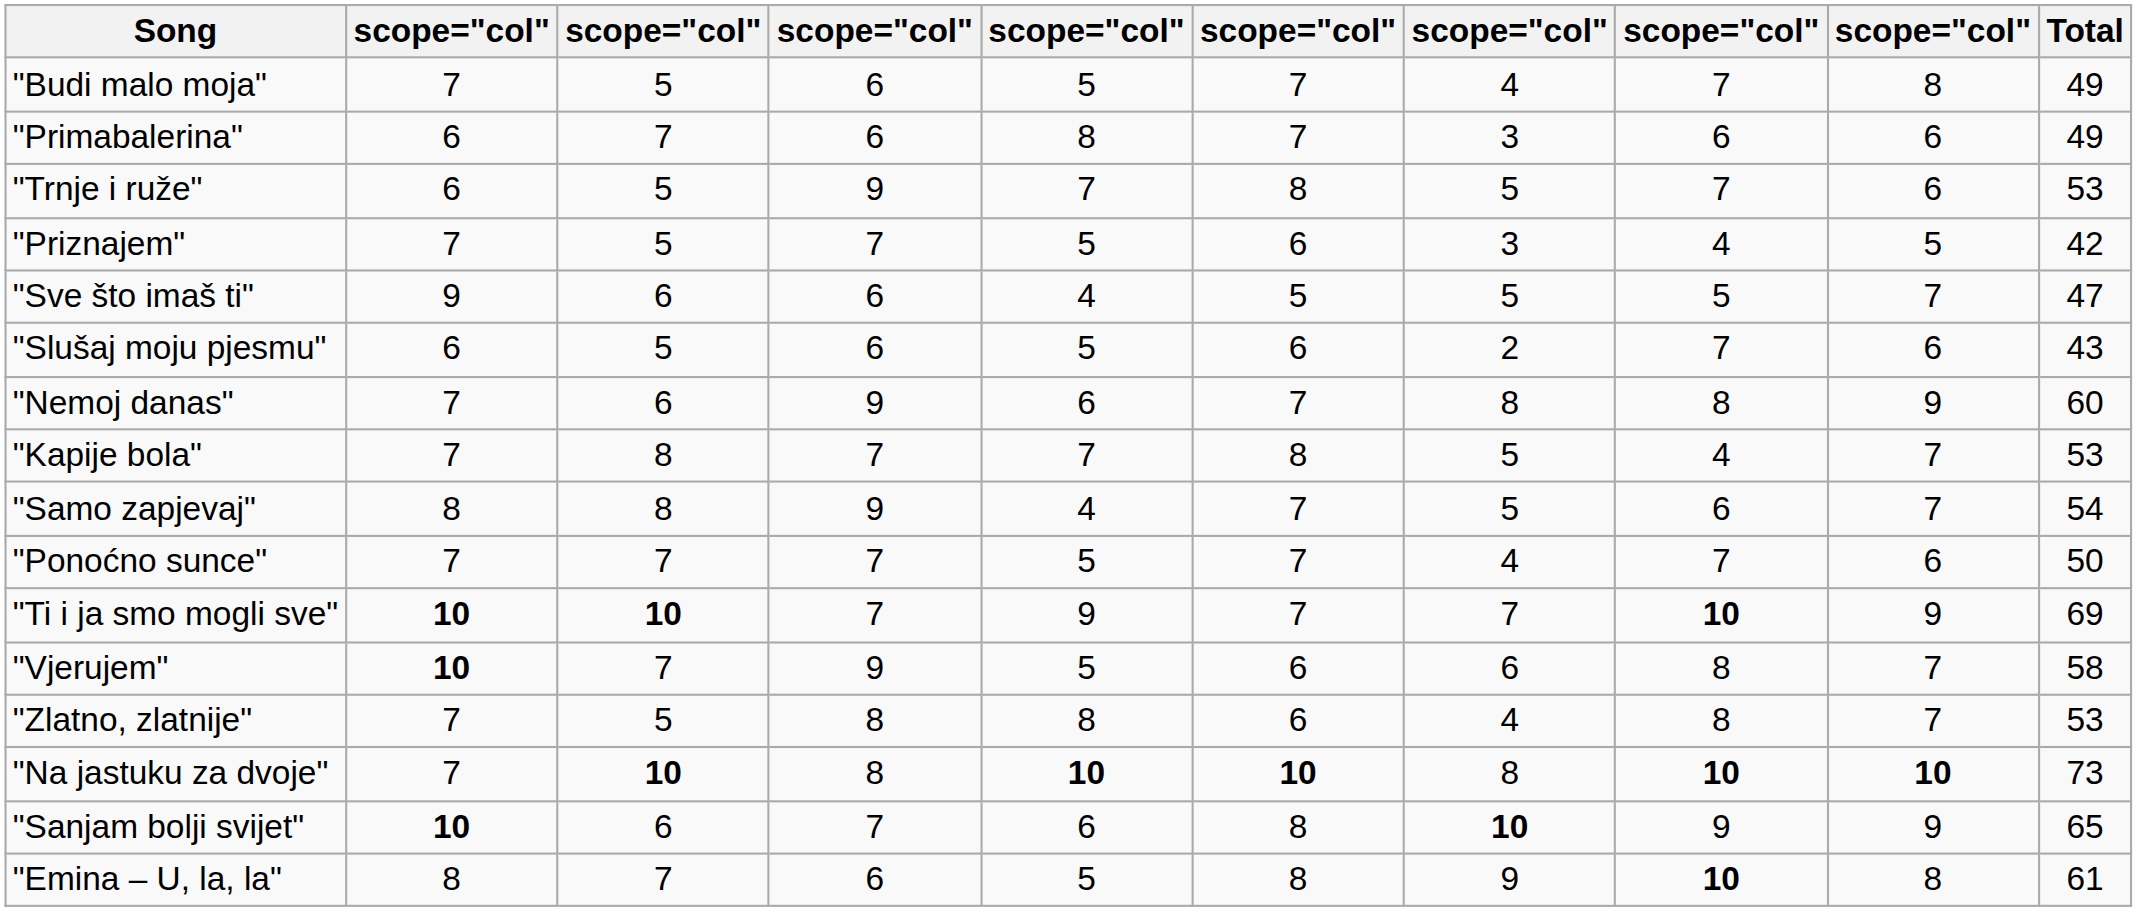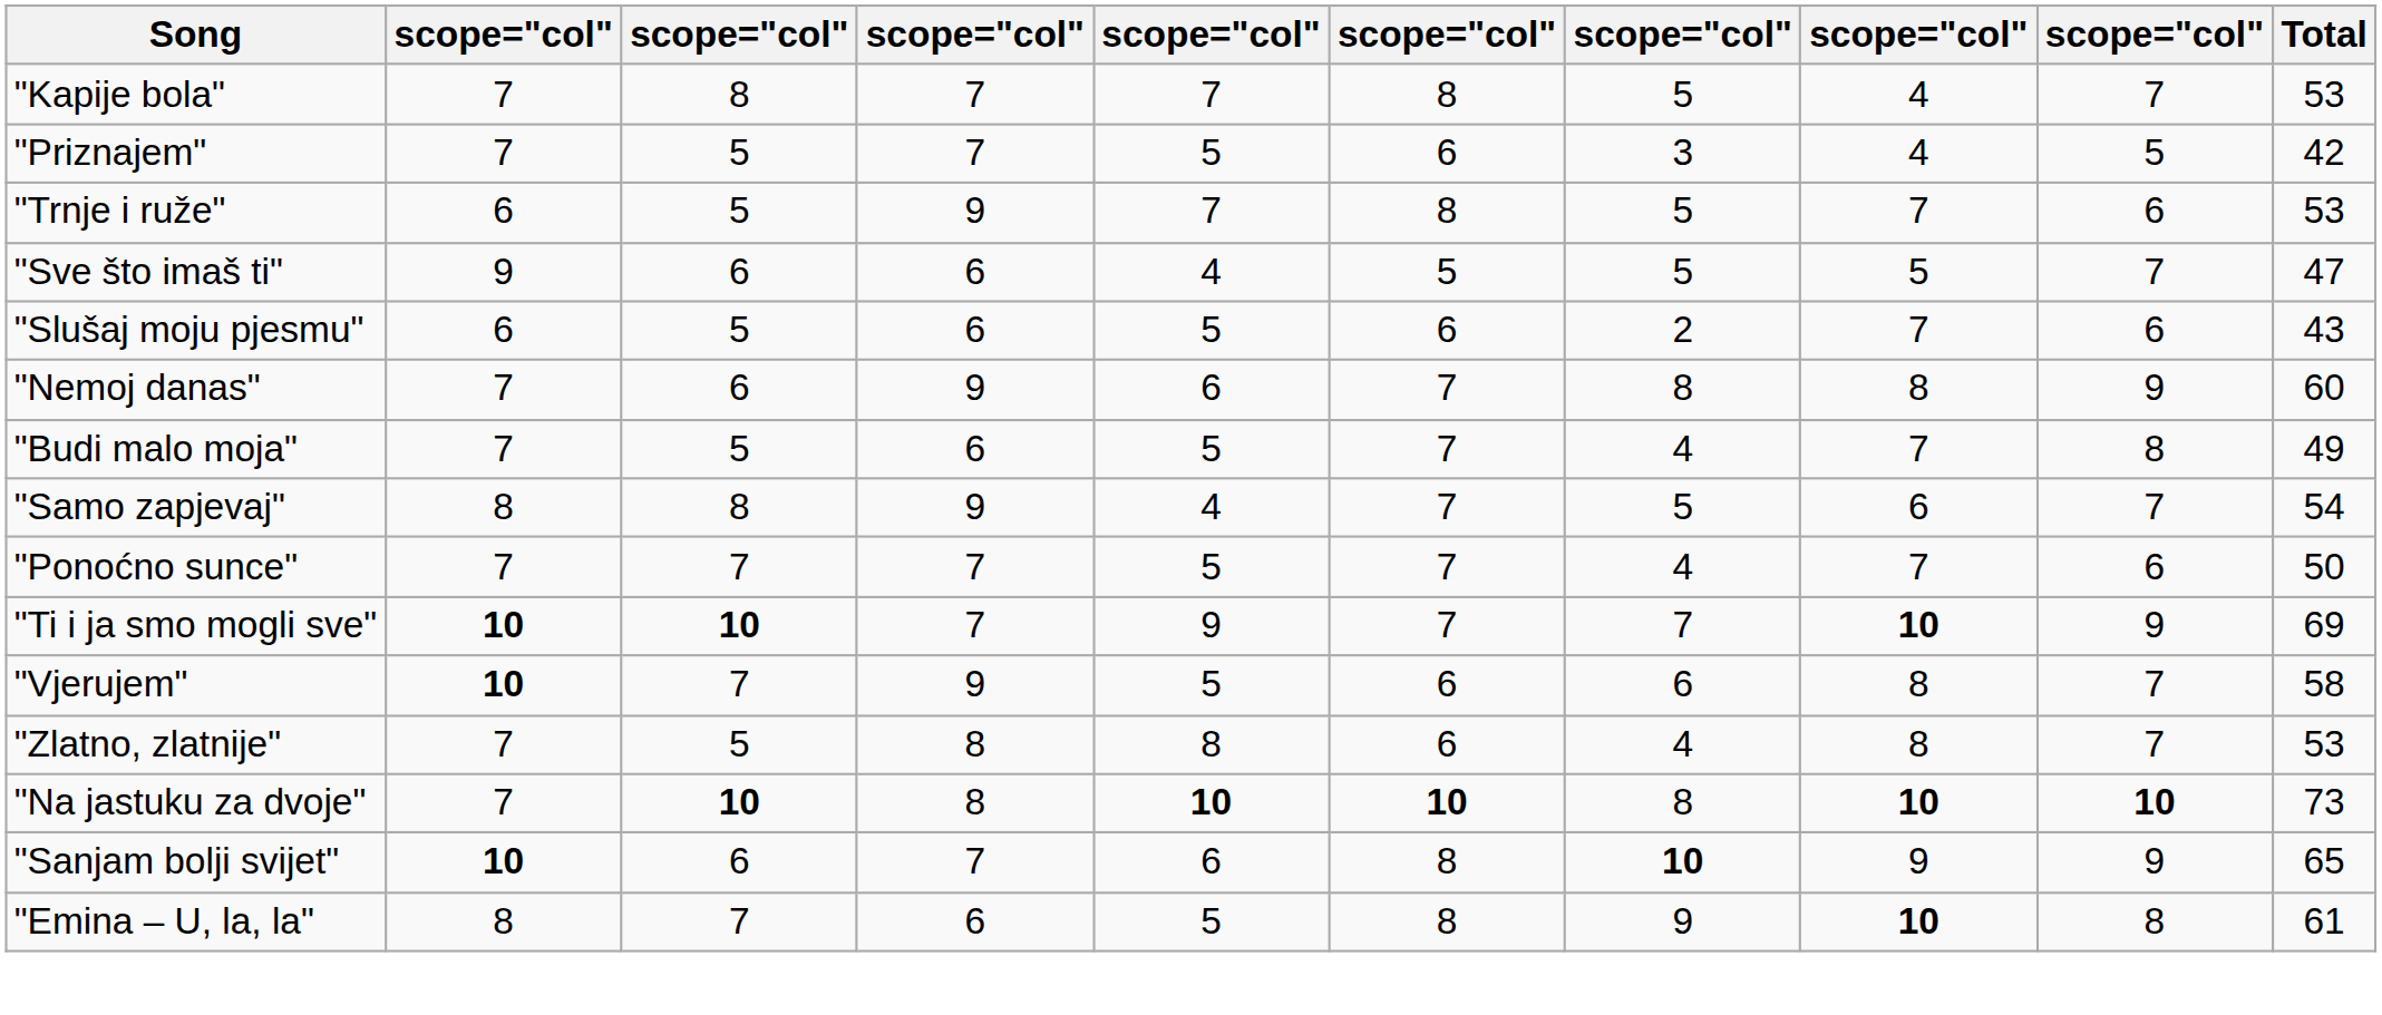rows swapped: "Kapije bola" <-> "Budi malo moja"
- row: "Primabalerina" | 6 | 7 | 6 | 8 | 7 | 3 | 6 | 6 | 49
rows swapped: "Trnje i ruže" <-> "Priznajem"
